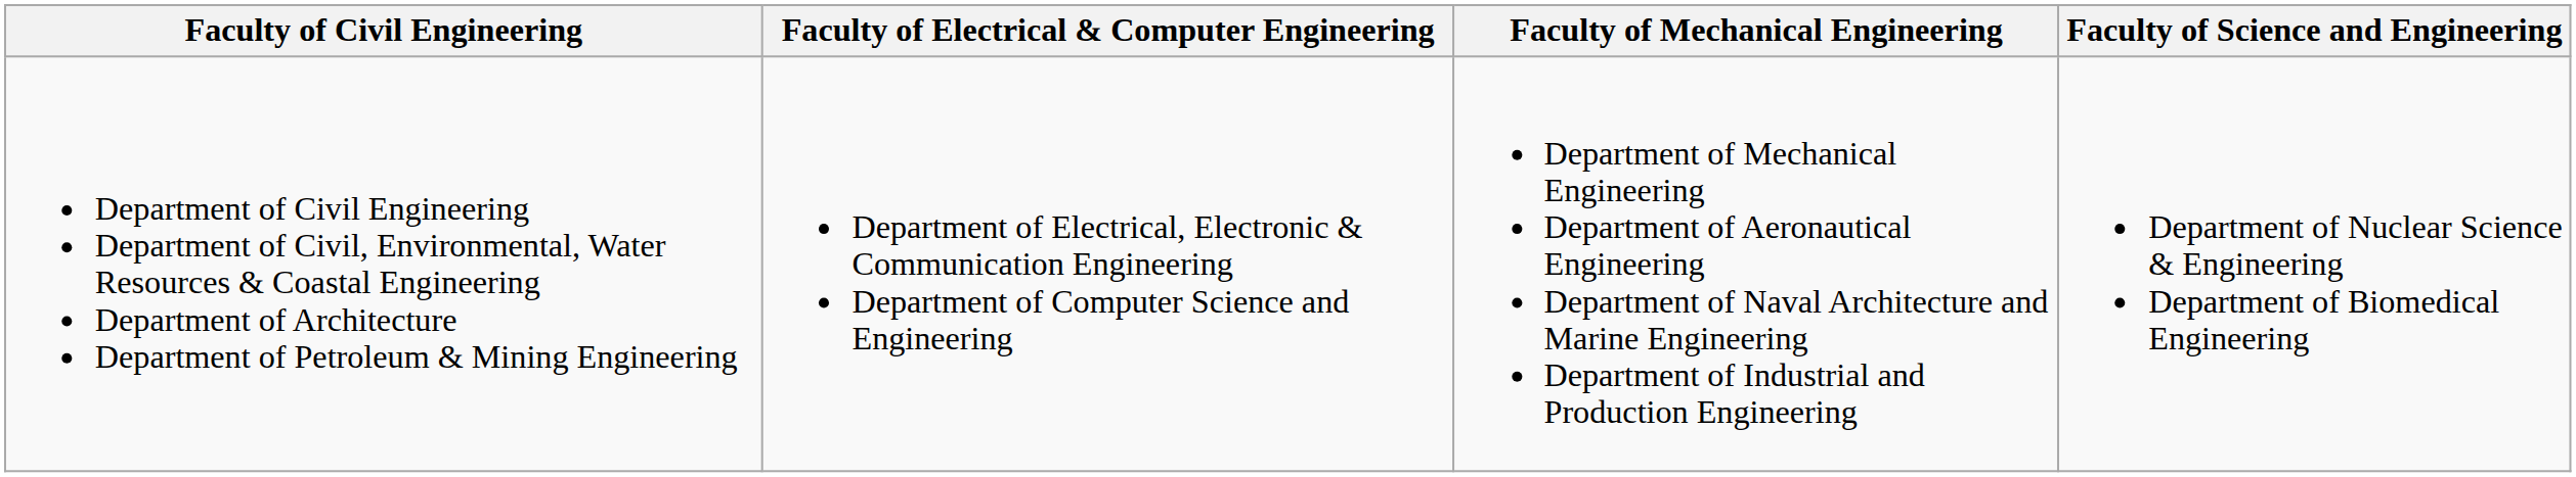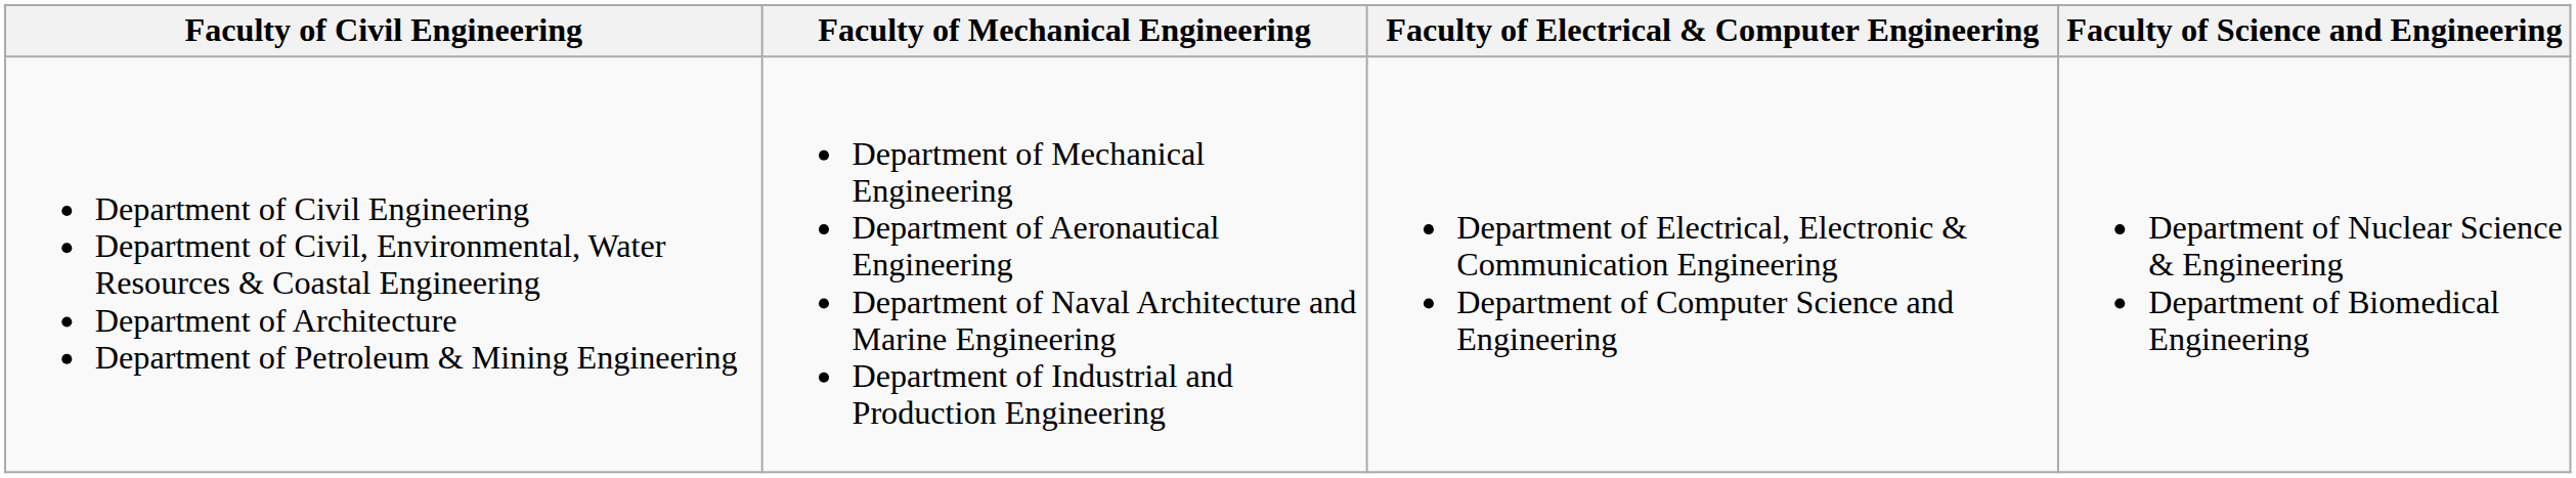columns swapped: Faculty of Electrical & Computer Engineering <-> Faculty of Mechanical Engineering
